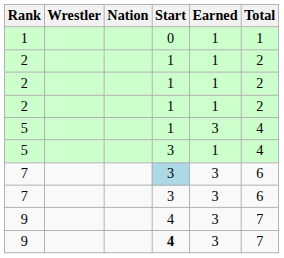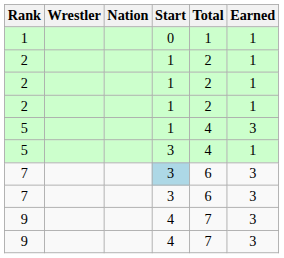columns swapped: Earned <-> Total
row 11 | Start: bold -> normal
